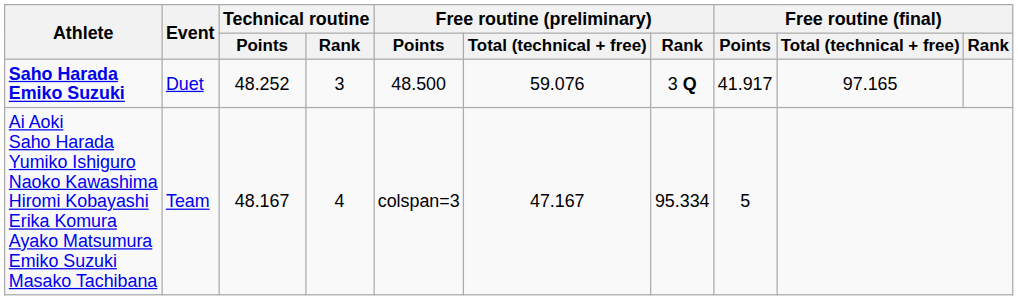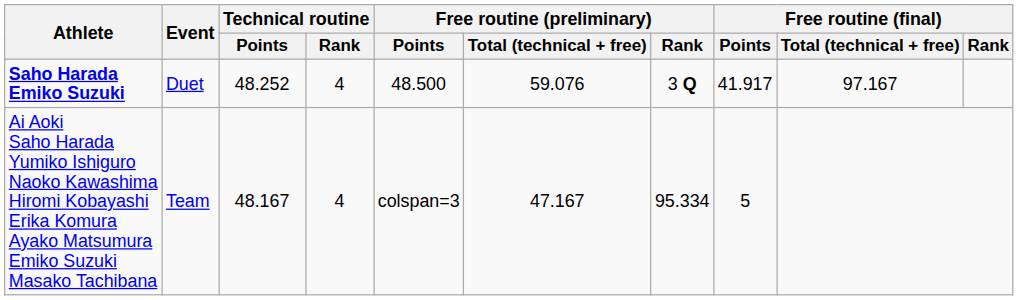Saho Harada Emiko Suzuki | Technical routine / Rank: 3 -> 4
Saho Harada Emiko Suzuki | Free routine (final) / Total (technical + free): 97.165 -> 97.167
